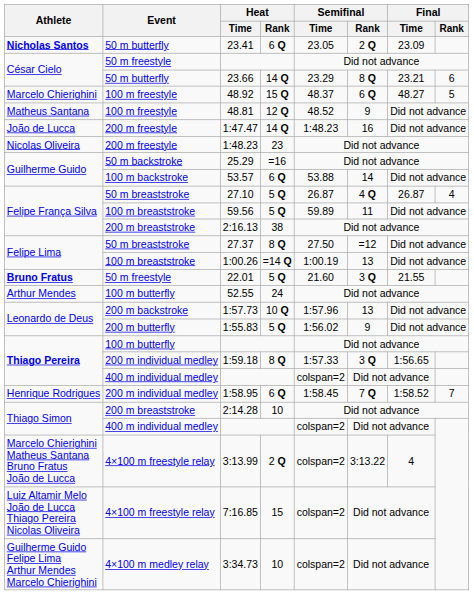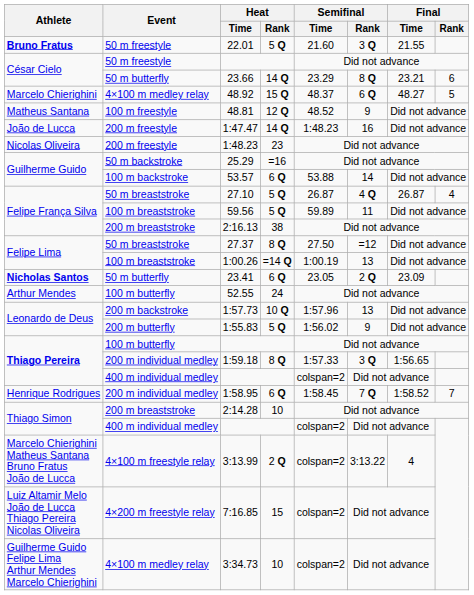rows swapped: 22.01 <-> 23.41
48.92 | Event: 100 m freestyle -> 4×100 m medley relay
7:16.85 | Event: 4×100 m freestyle relay -> 4×200 m freestyle relay
